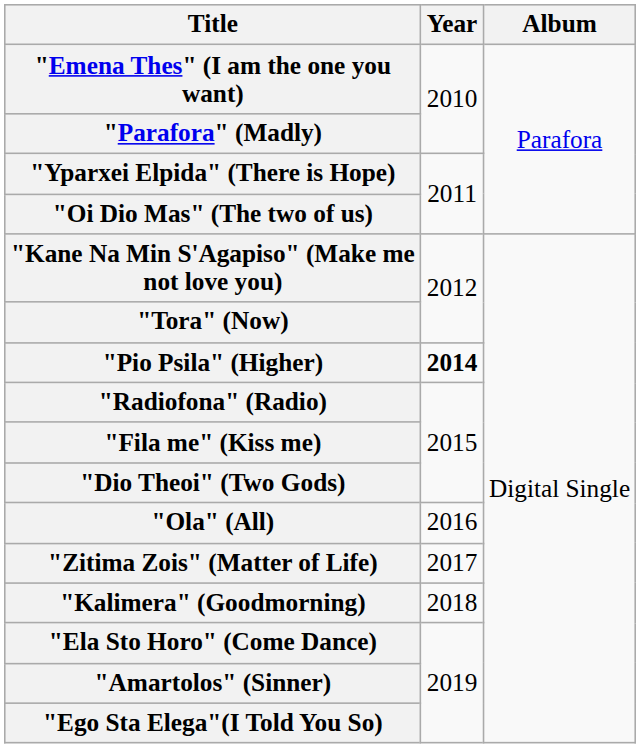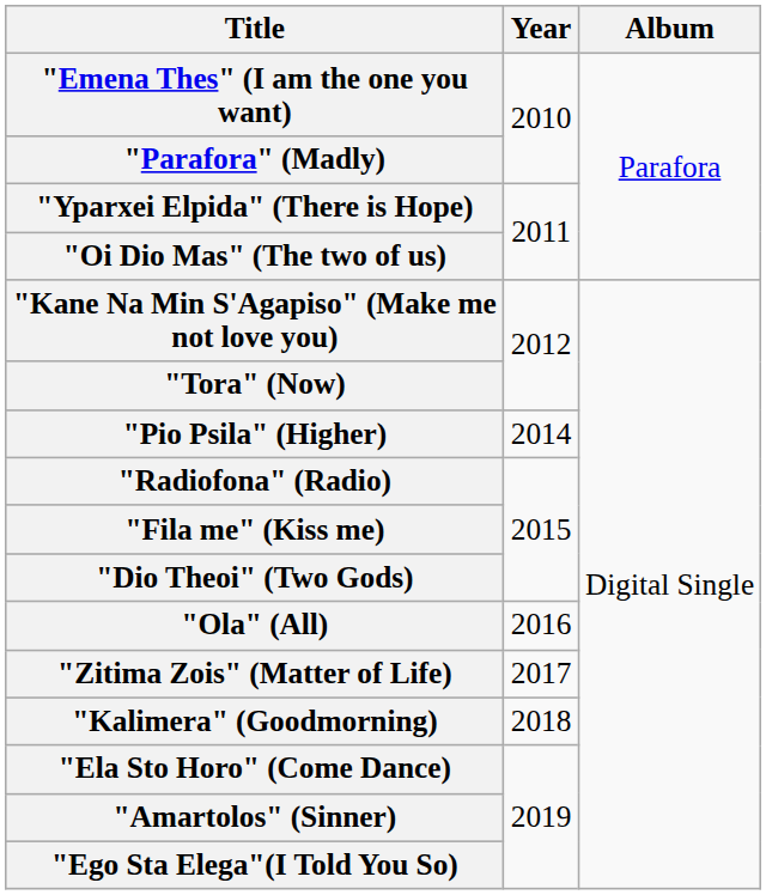"Pio Psila" (Higher) | Year: bold -> normal
